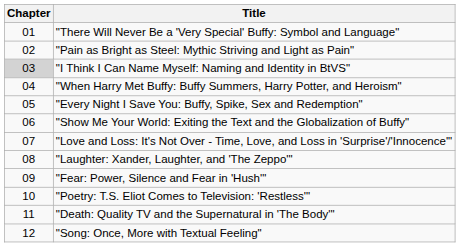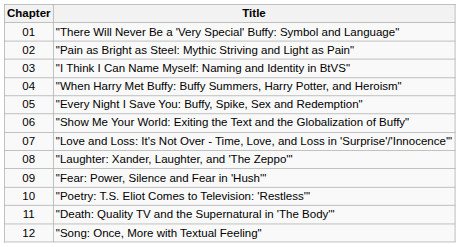"I Think I Can Name Myself: Naming and Identity in BtVS" | Chapter: lightgrey background -> no background
